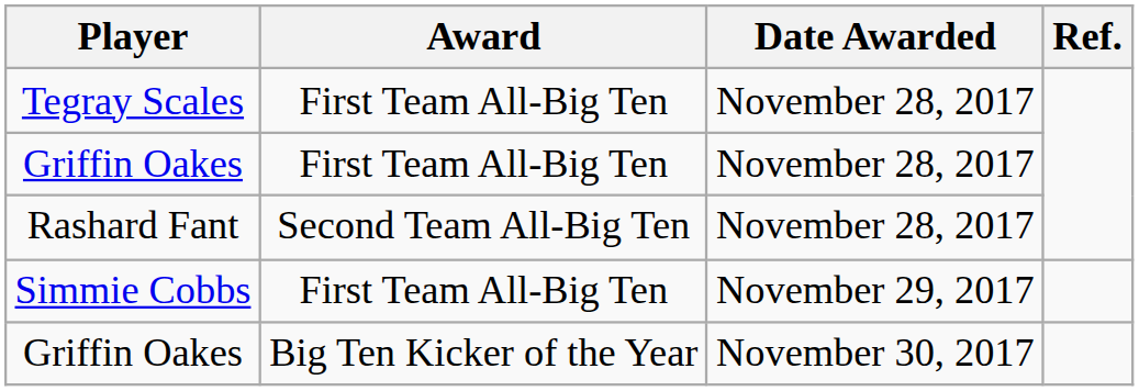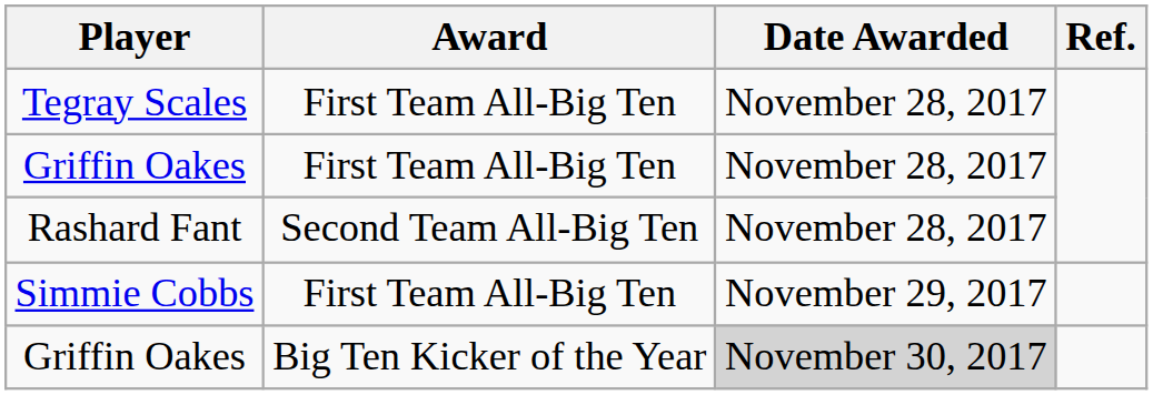Griffin Oakes / Big Ten Kicker of the Year | Date Awarded: no background -> lightgrey background
